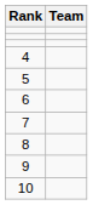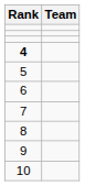row 5 | Rank: normal -> bold
